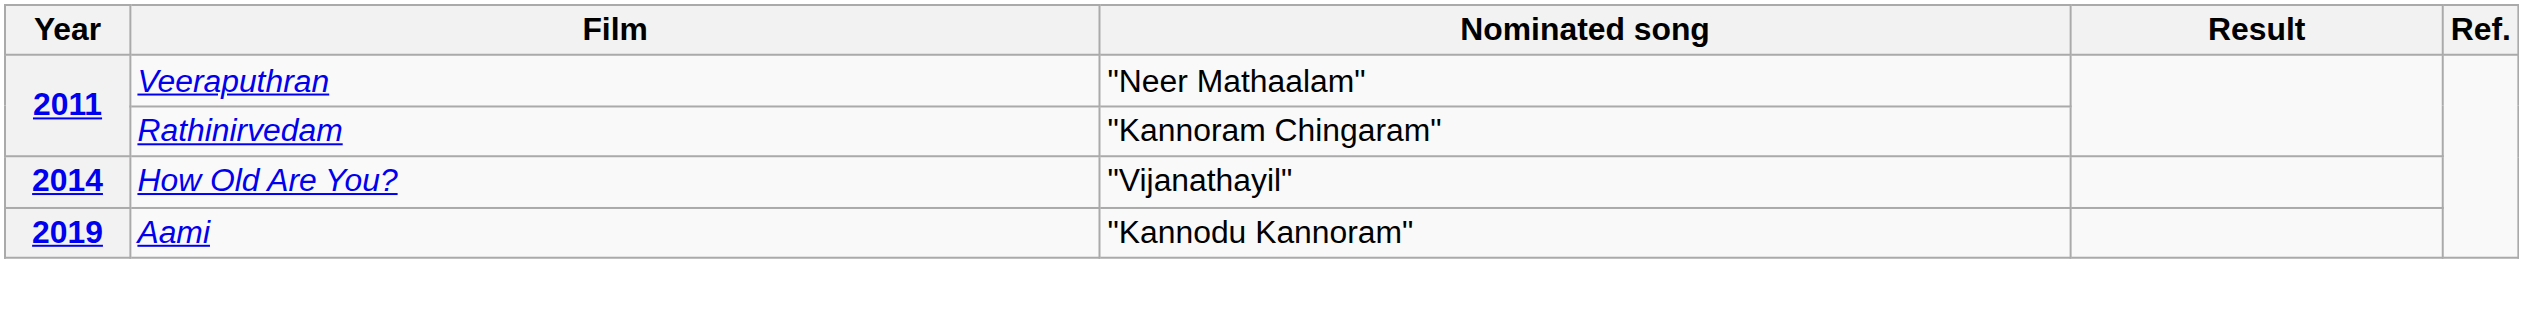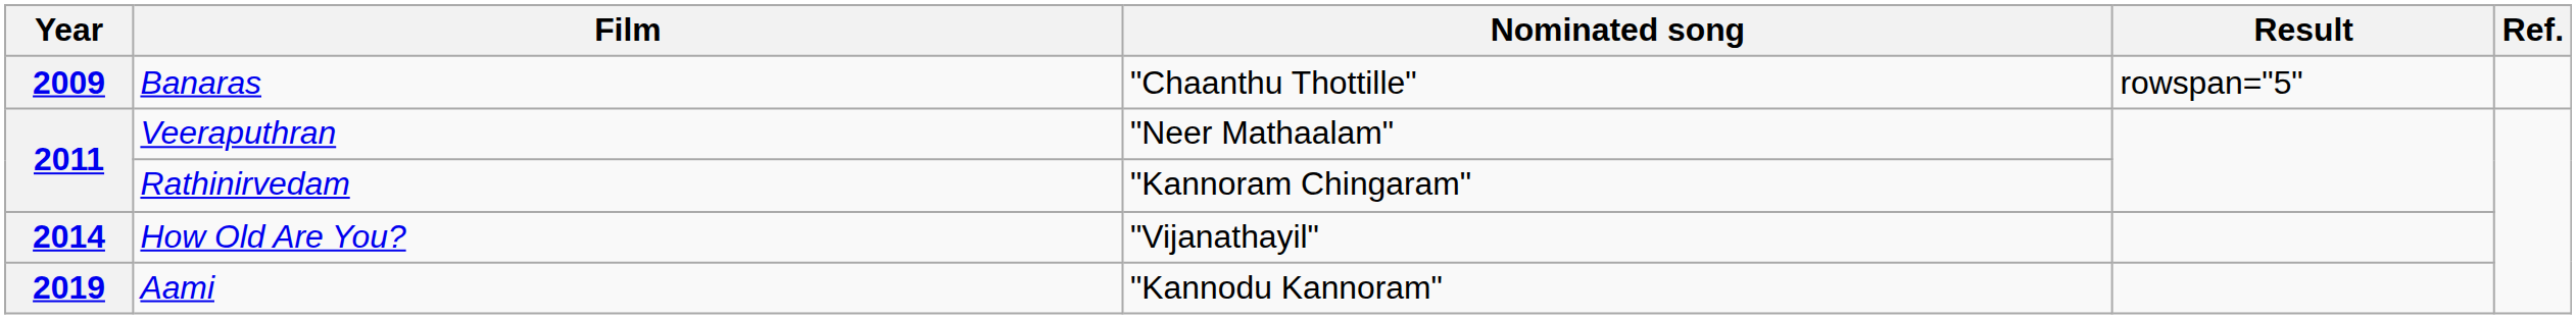+ row: 2009 | Banaras | "Chaanthu Thottille" | rowspan="5"
